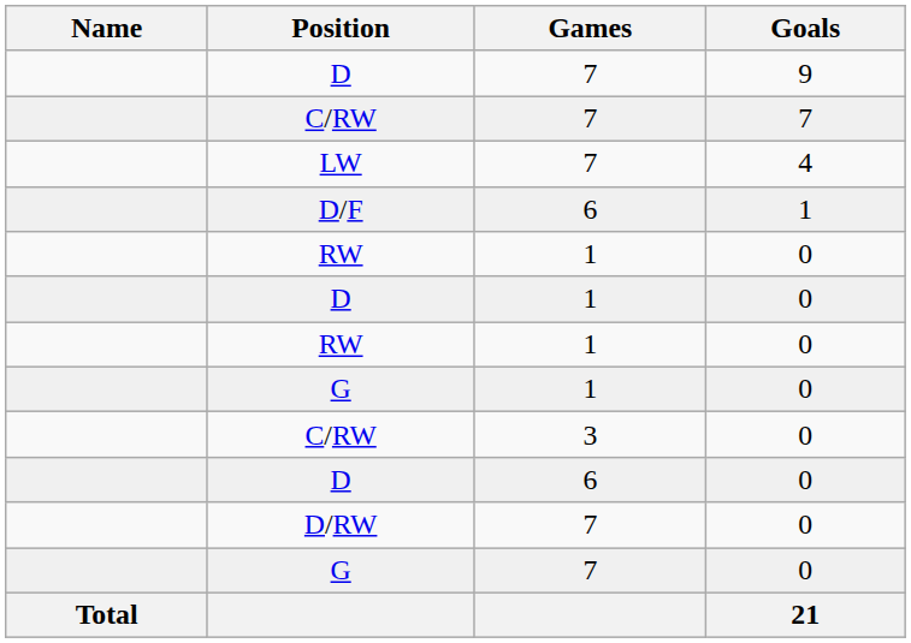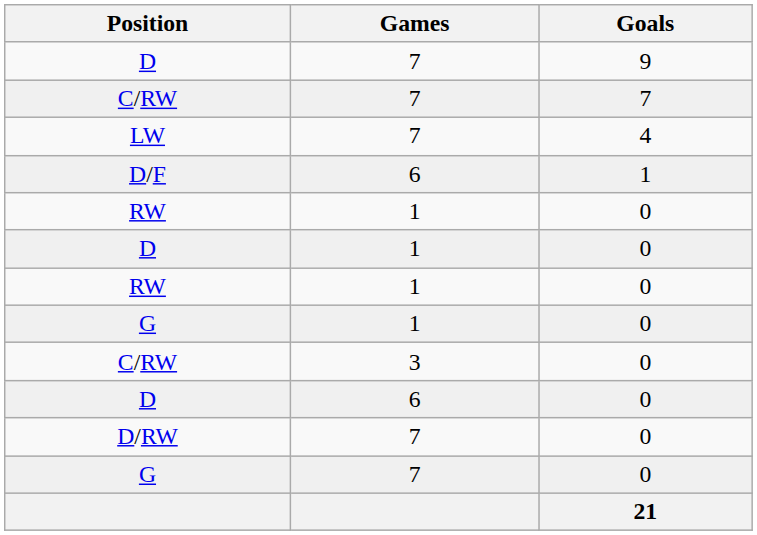- column: Name | Total
